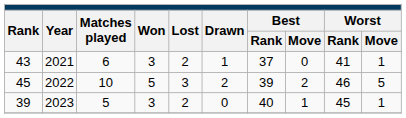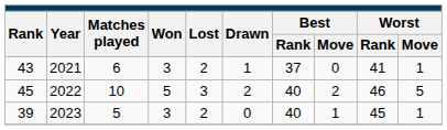row 5 | Best / Rank: 39 -> 40
